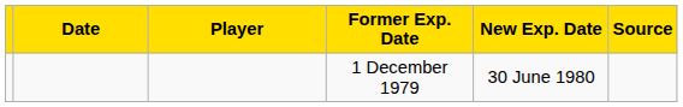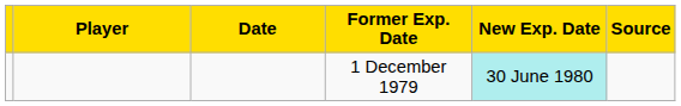columns swapped: Player <-> Date
1 December 1979 | New Exp. Date: no background -> paleturquoise background
